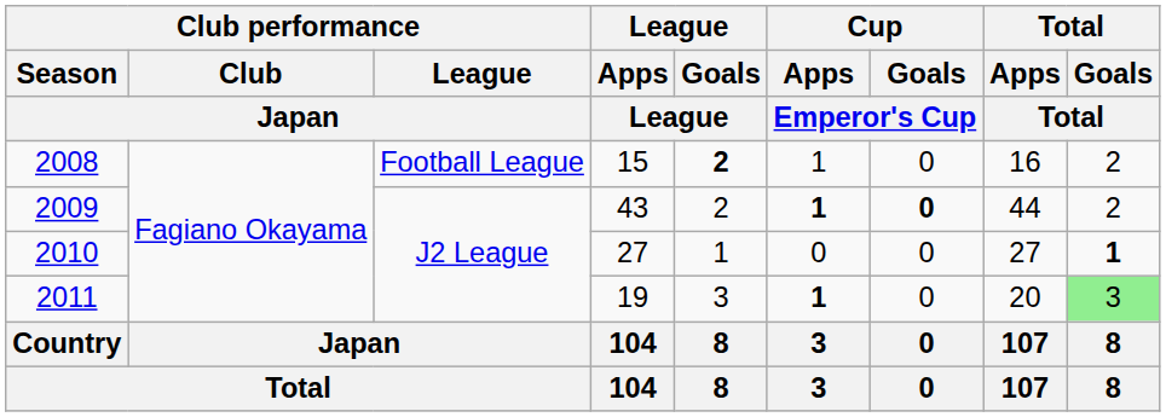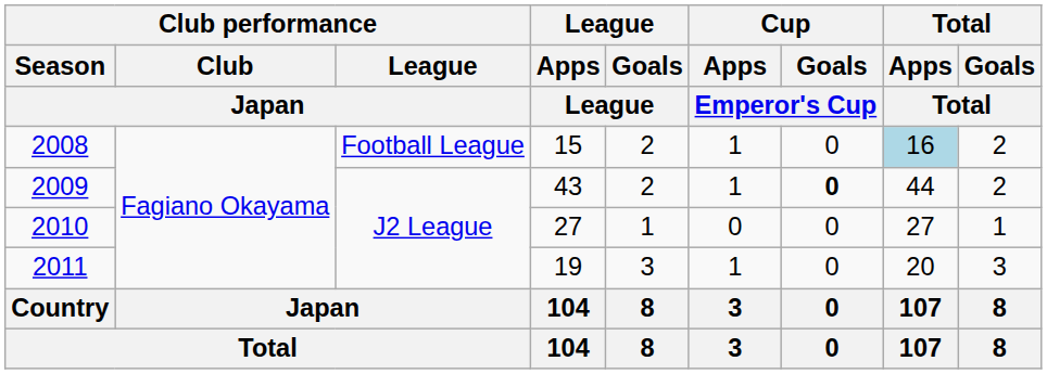2008 | League / Goals / League: bold -> normal
2008 | Total / Apps / Total: no background -> lightblue background
2009 | Cup / Apps / Emperor's Cup: bold -> normal
2010 | Total / Goals / Total: bold -> normal
2011 | Cup / Apps / Emperor's Cup: bold -> normal
2011 | Total / Goals / Total: lightgreen background -> no background
